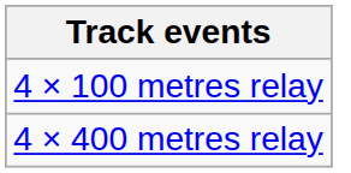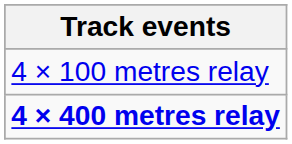row 3 | column 1: normal -> bold
